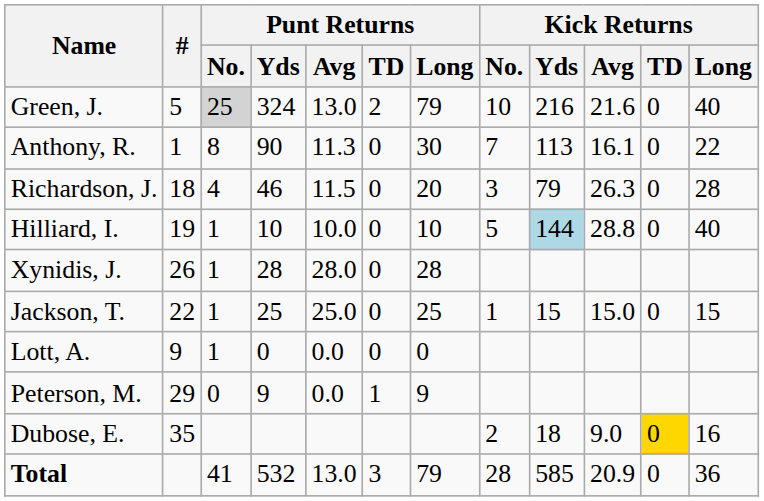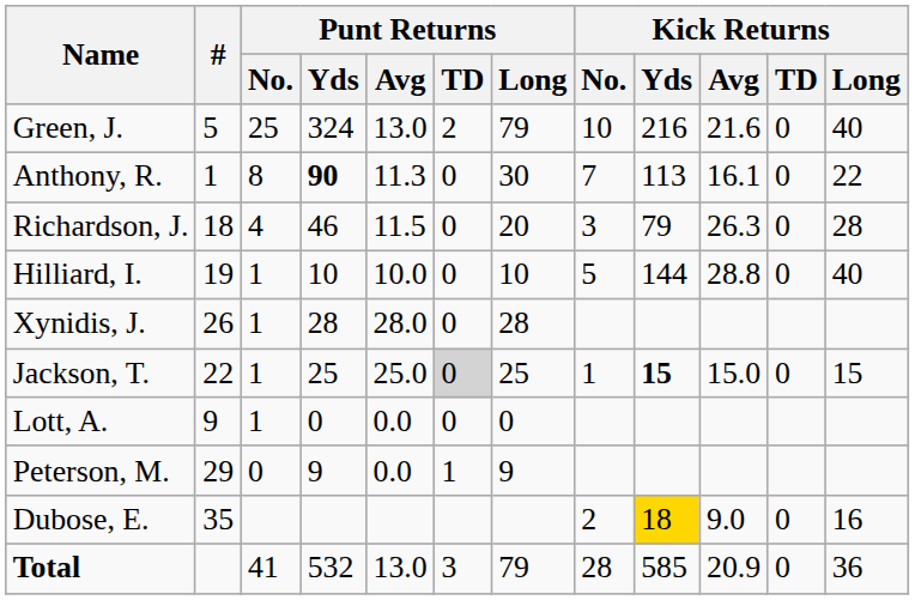Green, J. | Punt Returns / No.: lightgrey background -> no background
Anthony, R. | Punt Returns / Yds: normal -> bold
Hilliard, I. | Kick Returns / Yds: lightblue background -> no background
Jackson, T. | Punt Returns / TD: no background -> lightgrey background
Jackson, T. | Kick Returns / Yds: normal -> bold
Dubose, E. | Kick Returns / Yds: no background -> gold background
Dubose, E. | Kick Returns / TD: gold background -> no background
